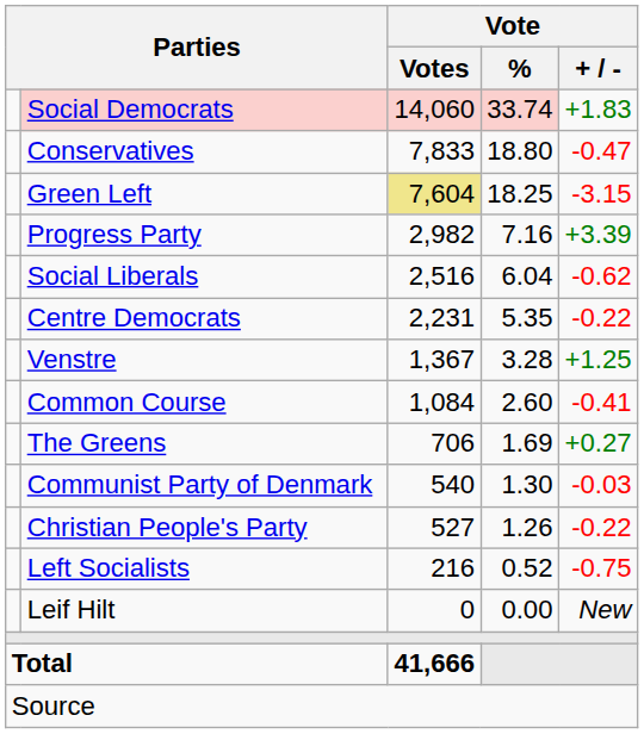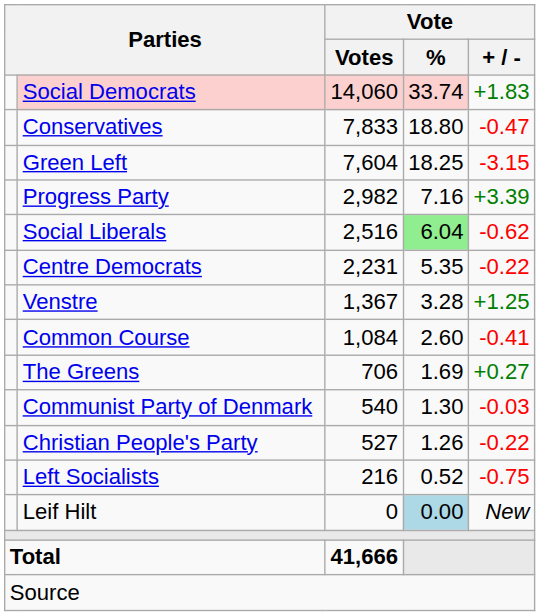Green Left | Vote / Votes: khaki background -> no background
Social Liberals | Vote / %: no background -> lightgreen background
Leif Hilt | Vote / %: no background -> lightblue background
